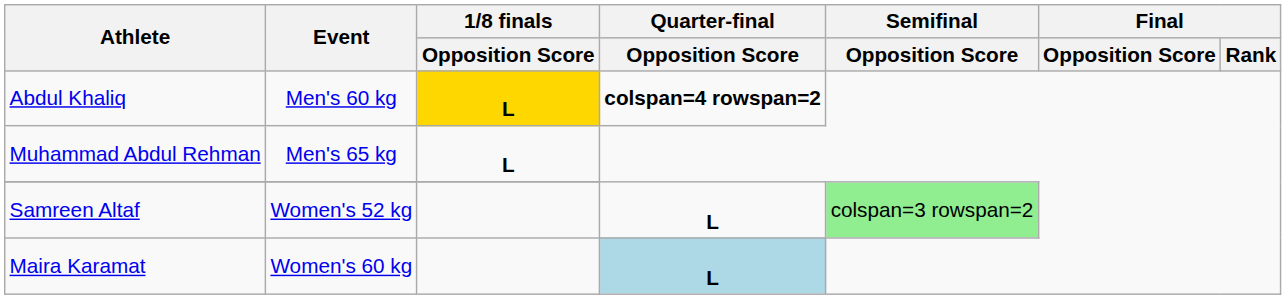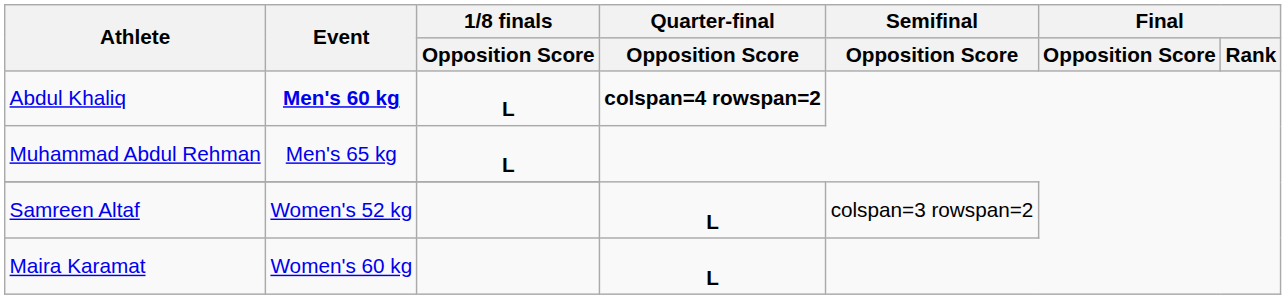Abdul Khaliq | Event: normal -> bold
Abdul Khaliq | 1/8 finals / Opposition Score: gold background -> no background
Samreen Altaf | Semifinal / Opposition Score: lightgreen background -> no background
Maira Karamat | Quarter-final / Opposition Score: lightblue background -> no background
